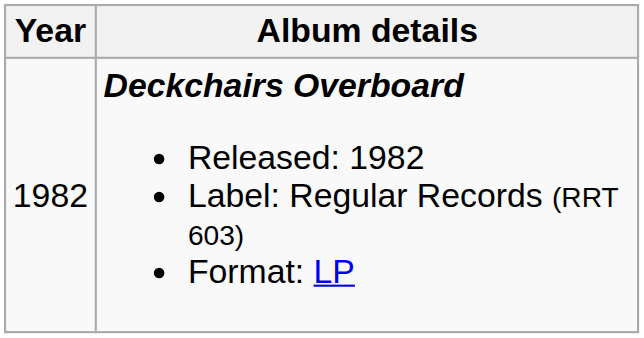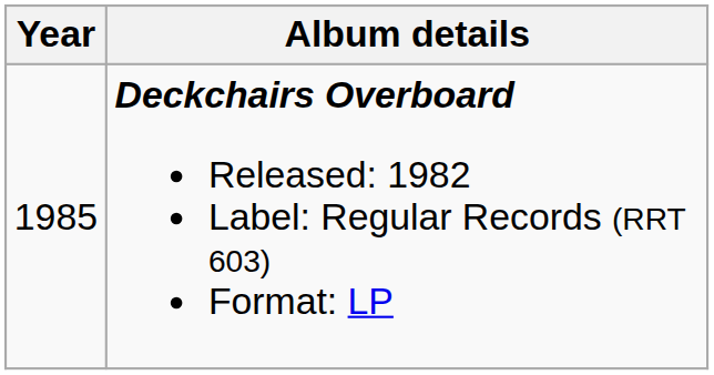row 2 | Year: 1982 -> 1985
